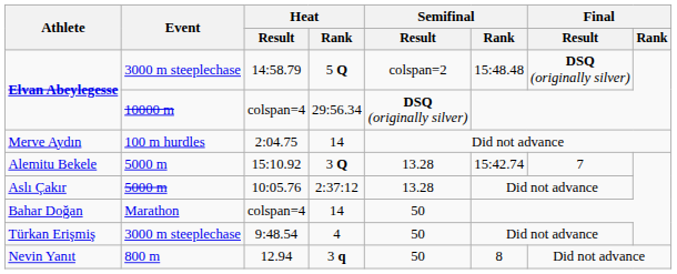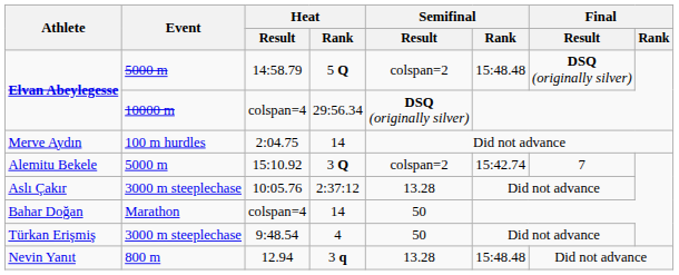Elvan Abeylegesse / 14:58.79 | Event: 3000 m steeplechase -> 5000 m
Alemitu Bekele | Semifinal / Result: 13.28 -> colspan=2
Aslı Çakır | Event: 5000 m -> 3000 m steeplechase
Nevin Yanıt | Semifinal / Result: 50 -> 13.28
Nevin Yanıt | Semifinal / Rank: 8 -> 15:48.48
